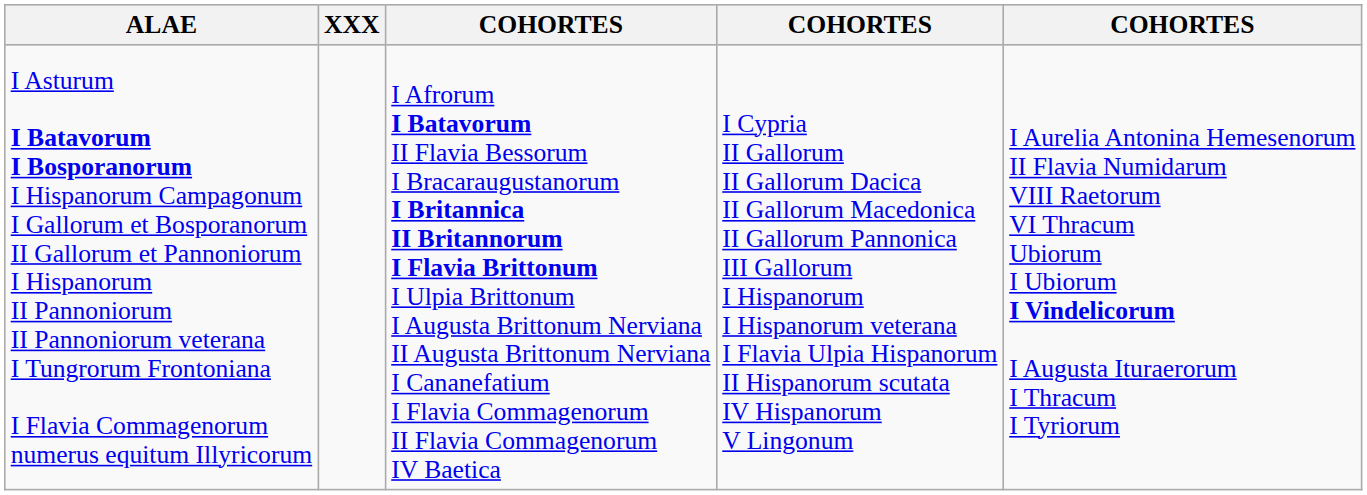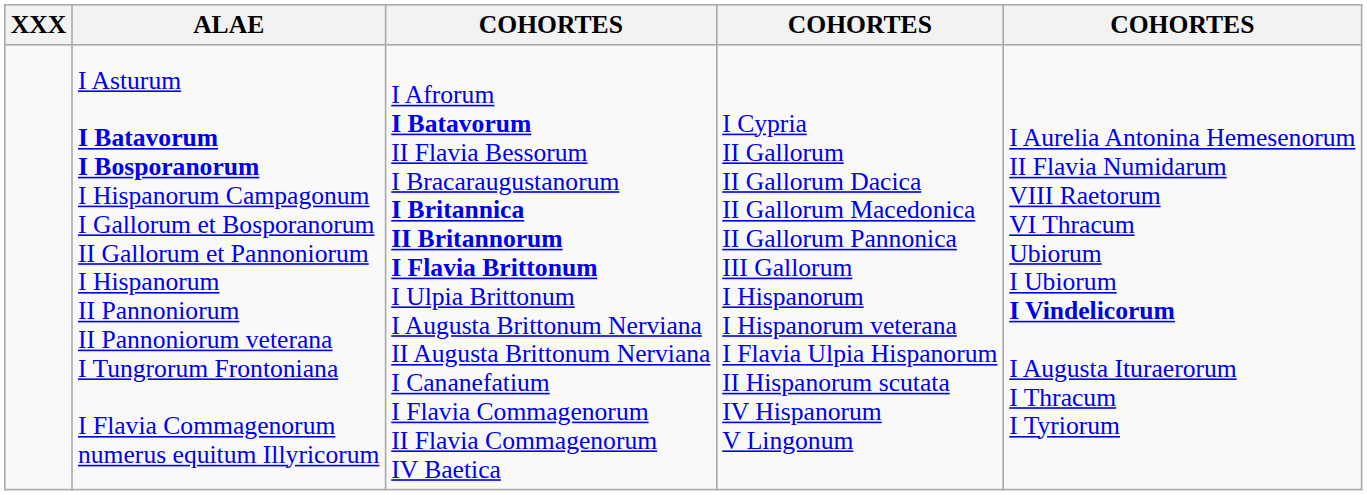columns swapped: ALAE <-> XXX
